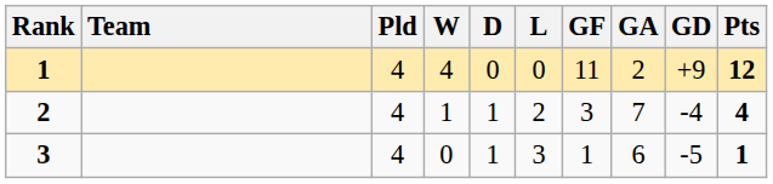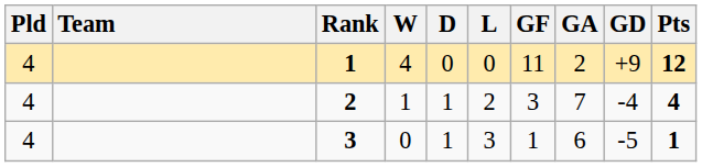columns swapped: Rank <-> Pld
